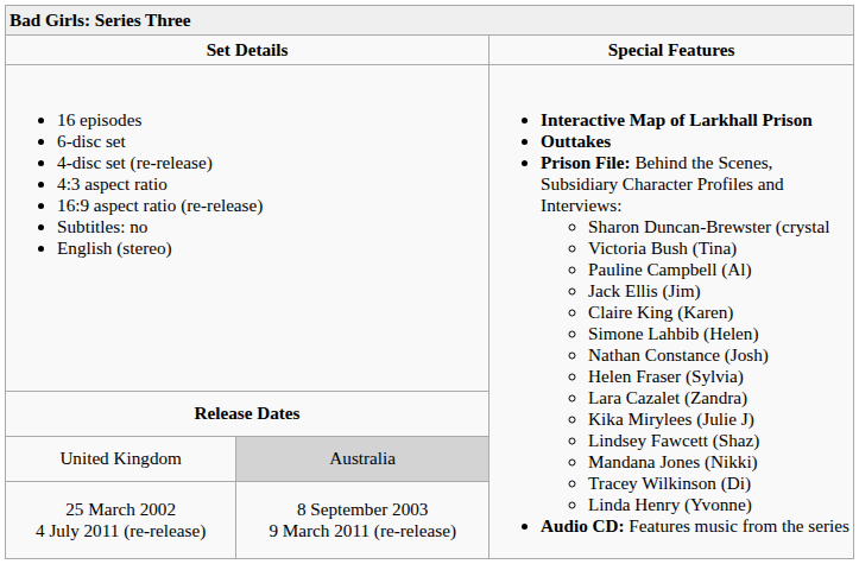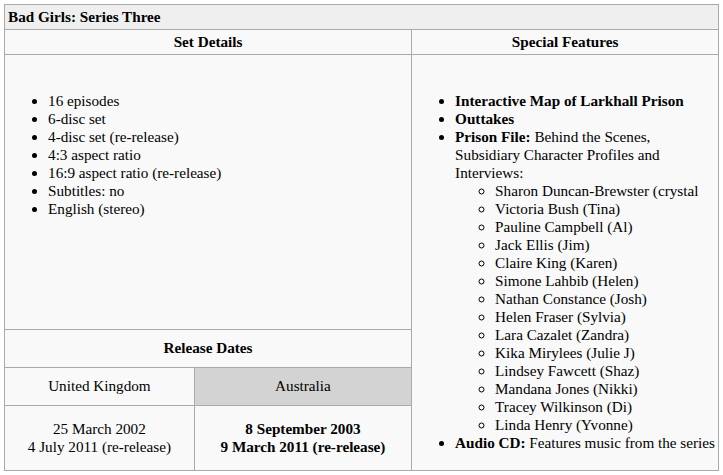25 March 2002 4 July 2011 (re-release) | column 2: normal -> bold
